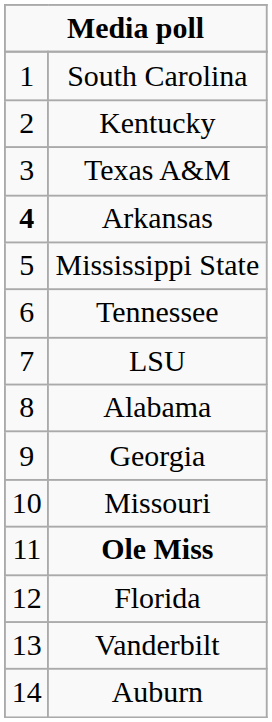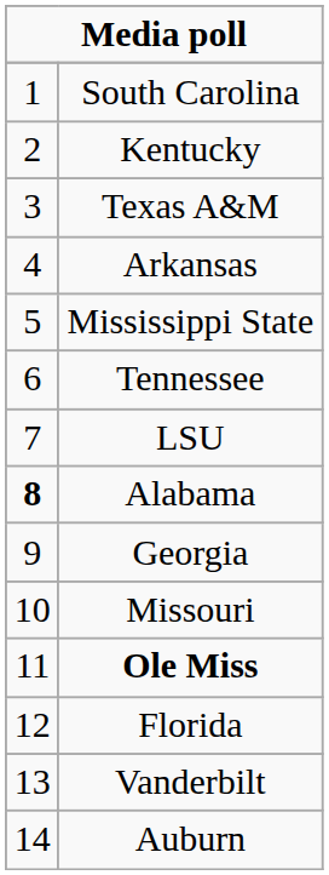Arkansas | column 1: bold -> normal
Alabama | column 1: normal -> bold
